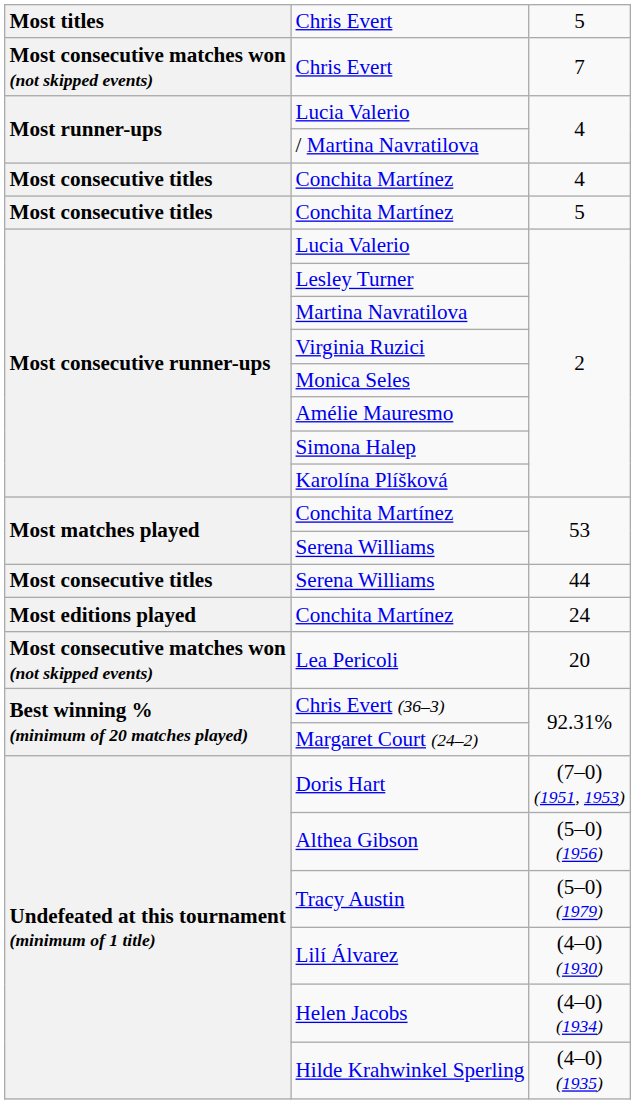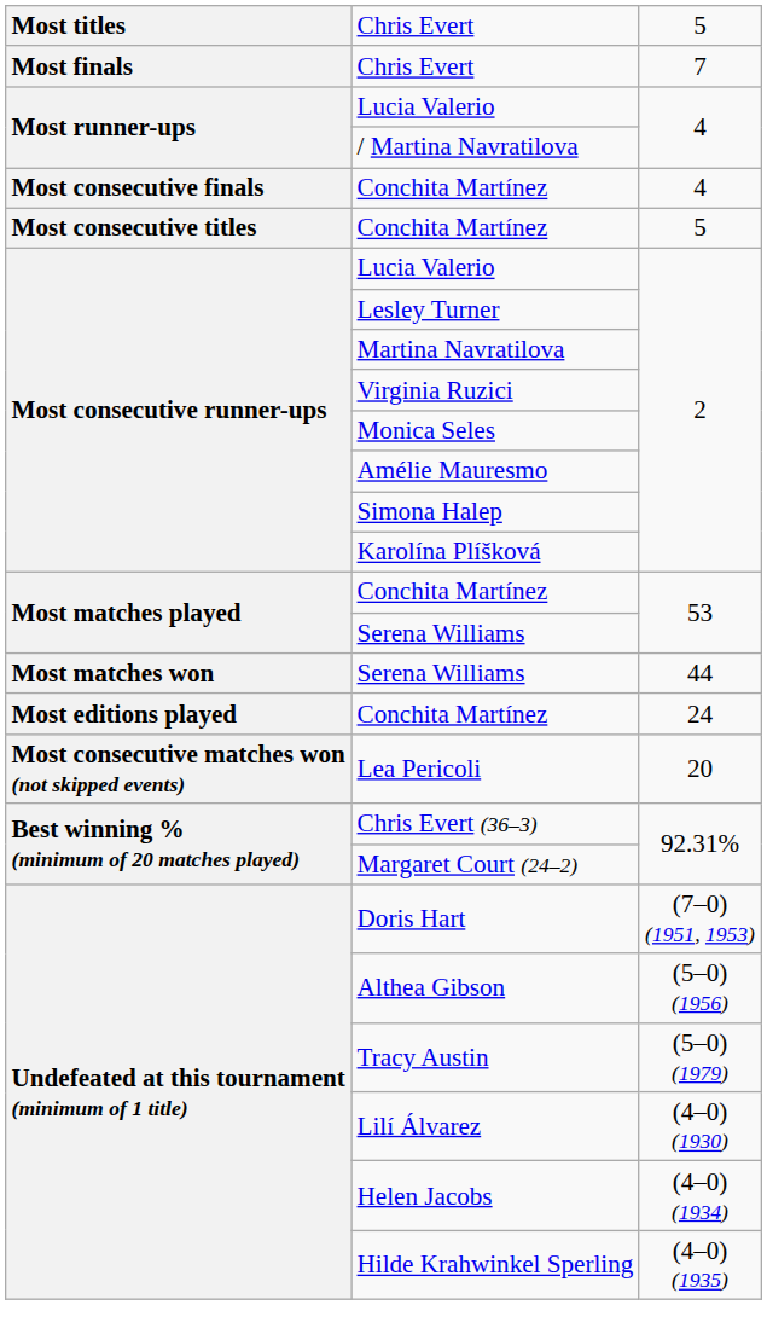Chris Evert / 7 | column 1: Most consecutive matches won (not skipped events) -> Most finals
Conchita Martínez / 4 | column 1: Most consecutive titles -> Most consecutive finals
Serena Williams / 44 | column 1: Most consecutive titles -> Most matches won
